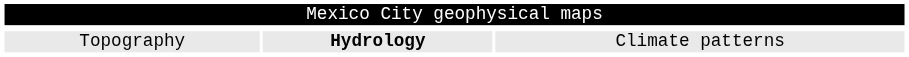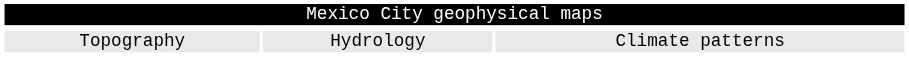Topography | column 2: bold -> normal
